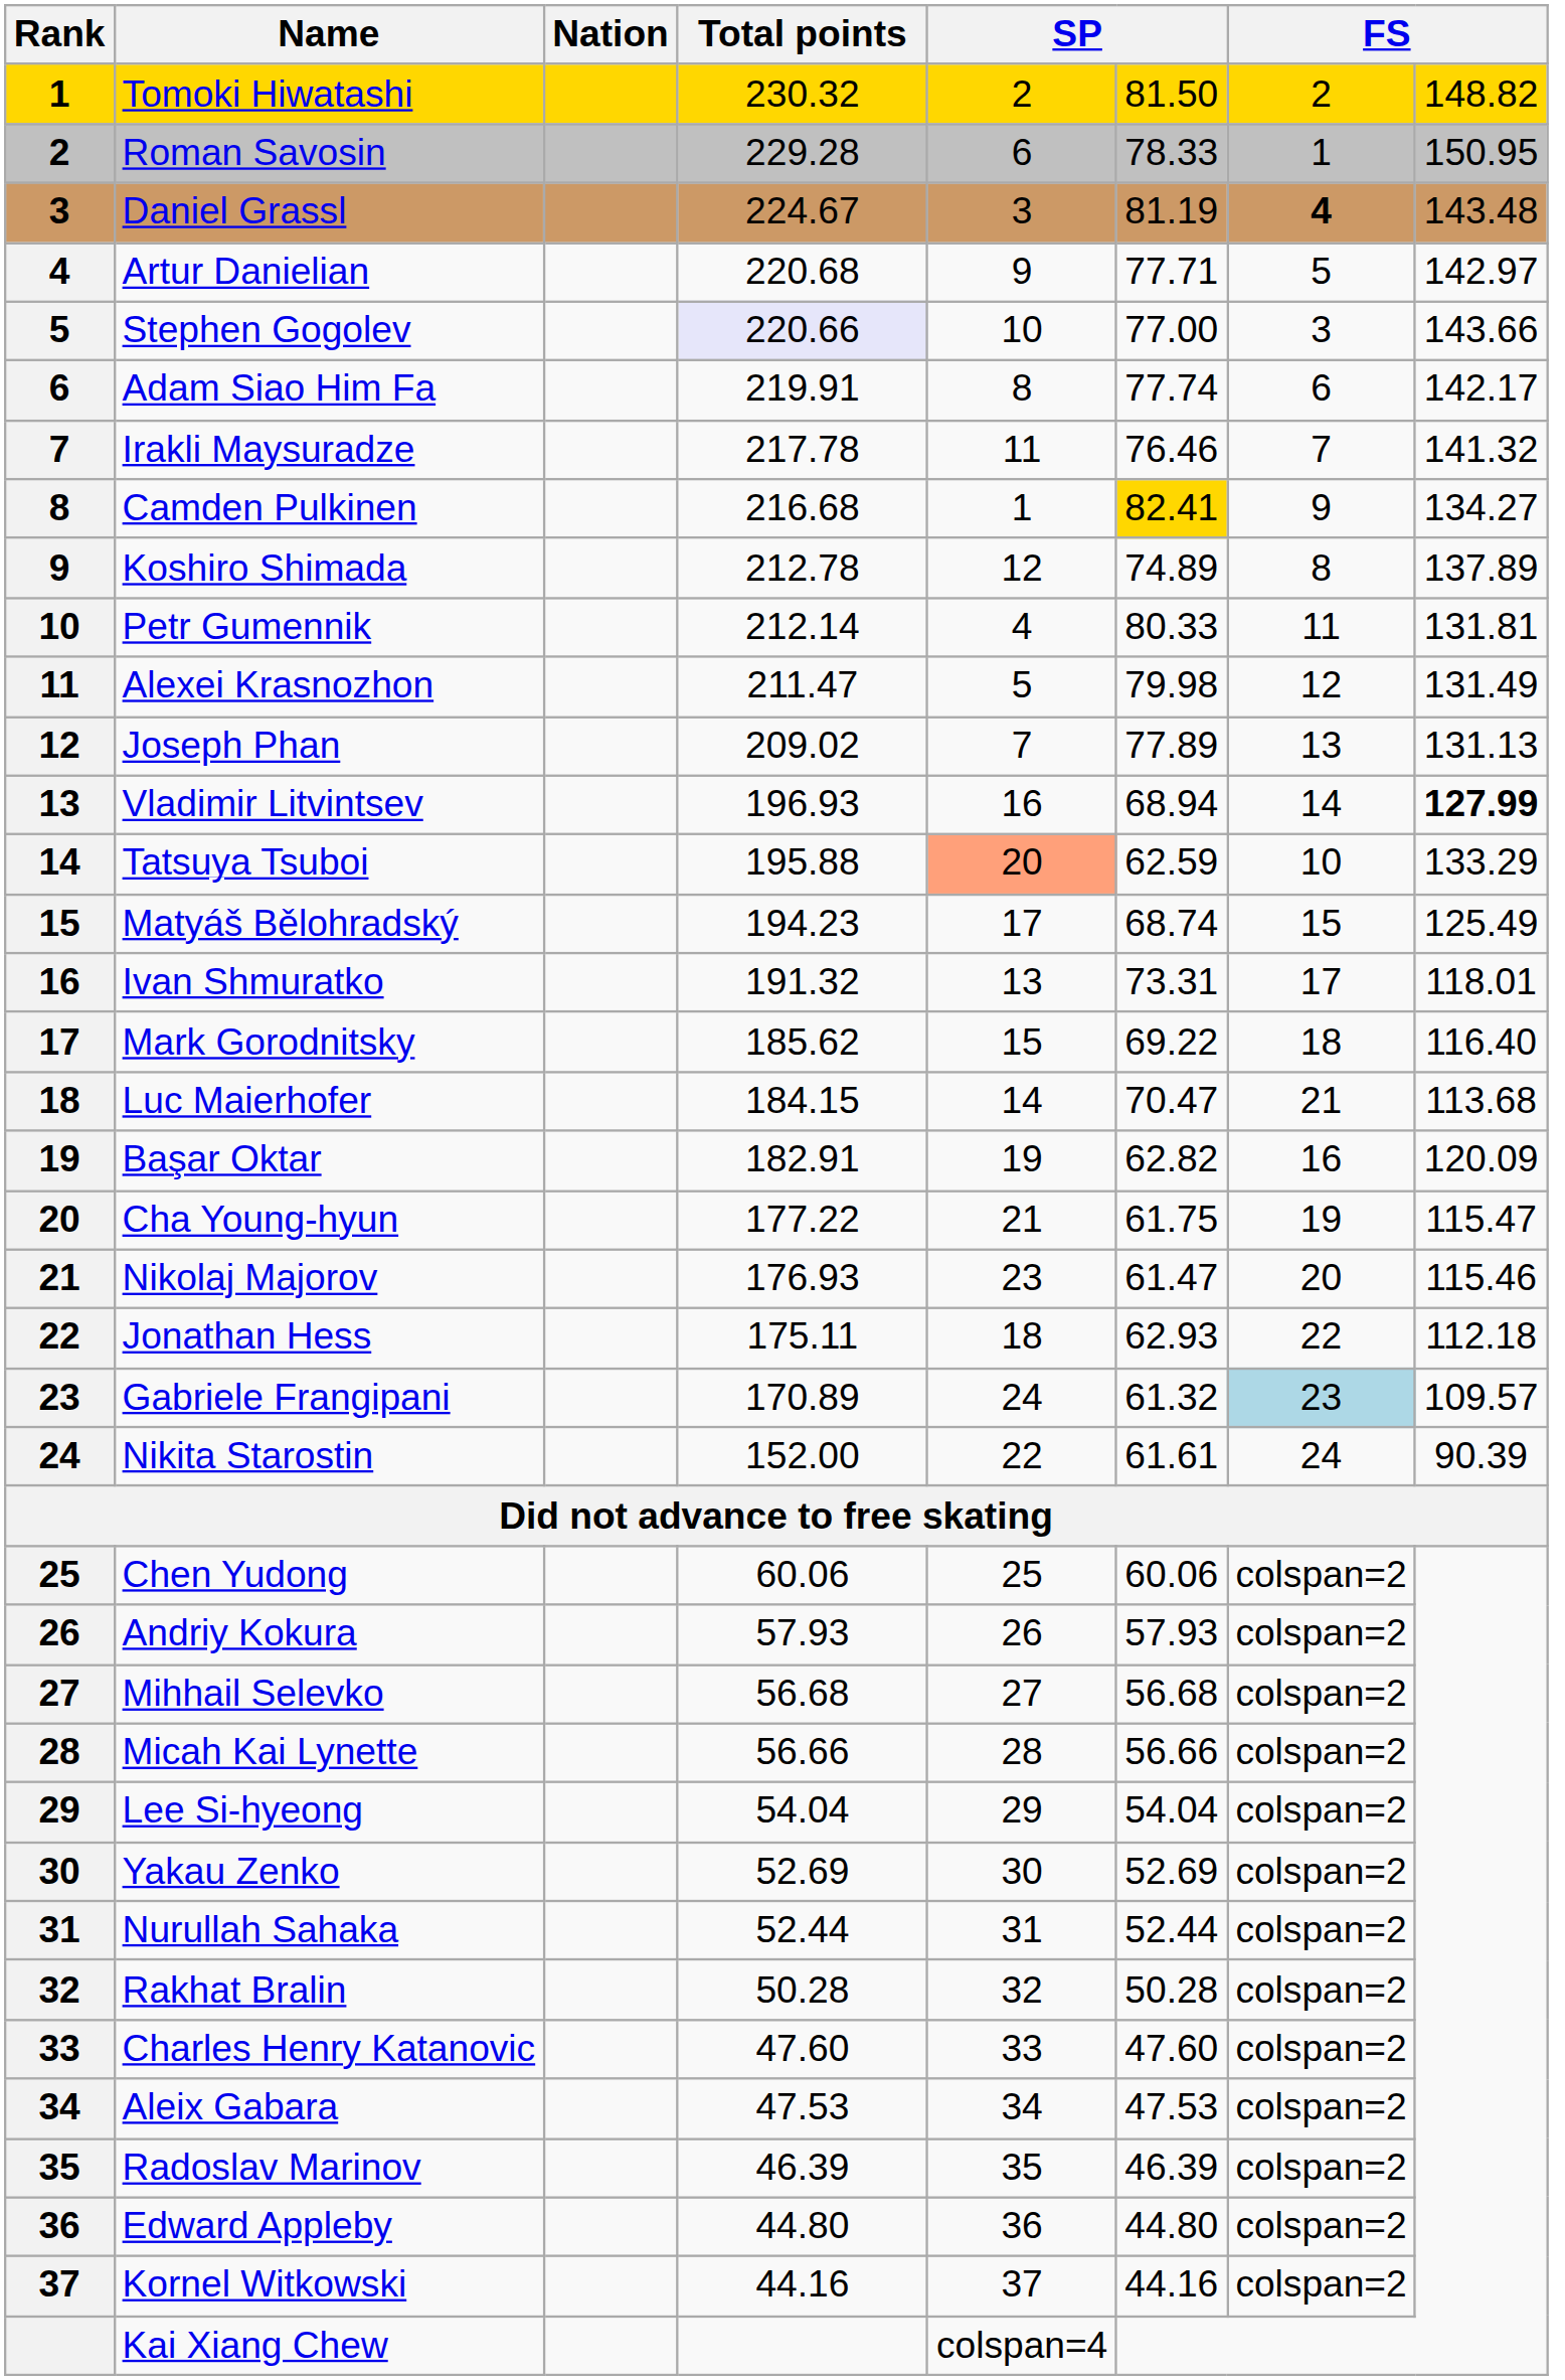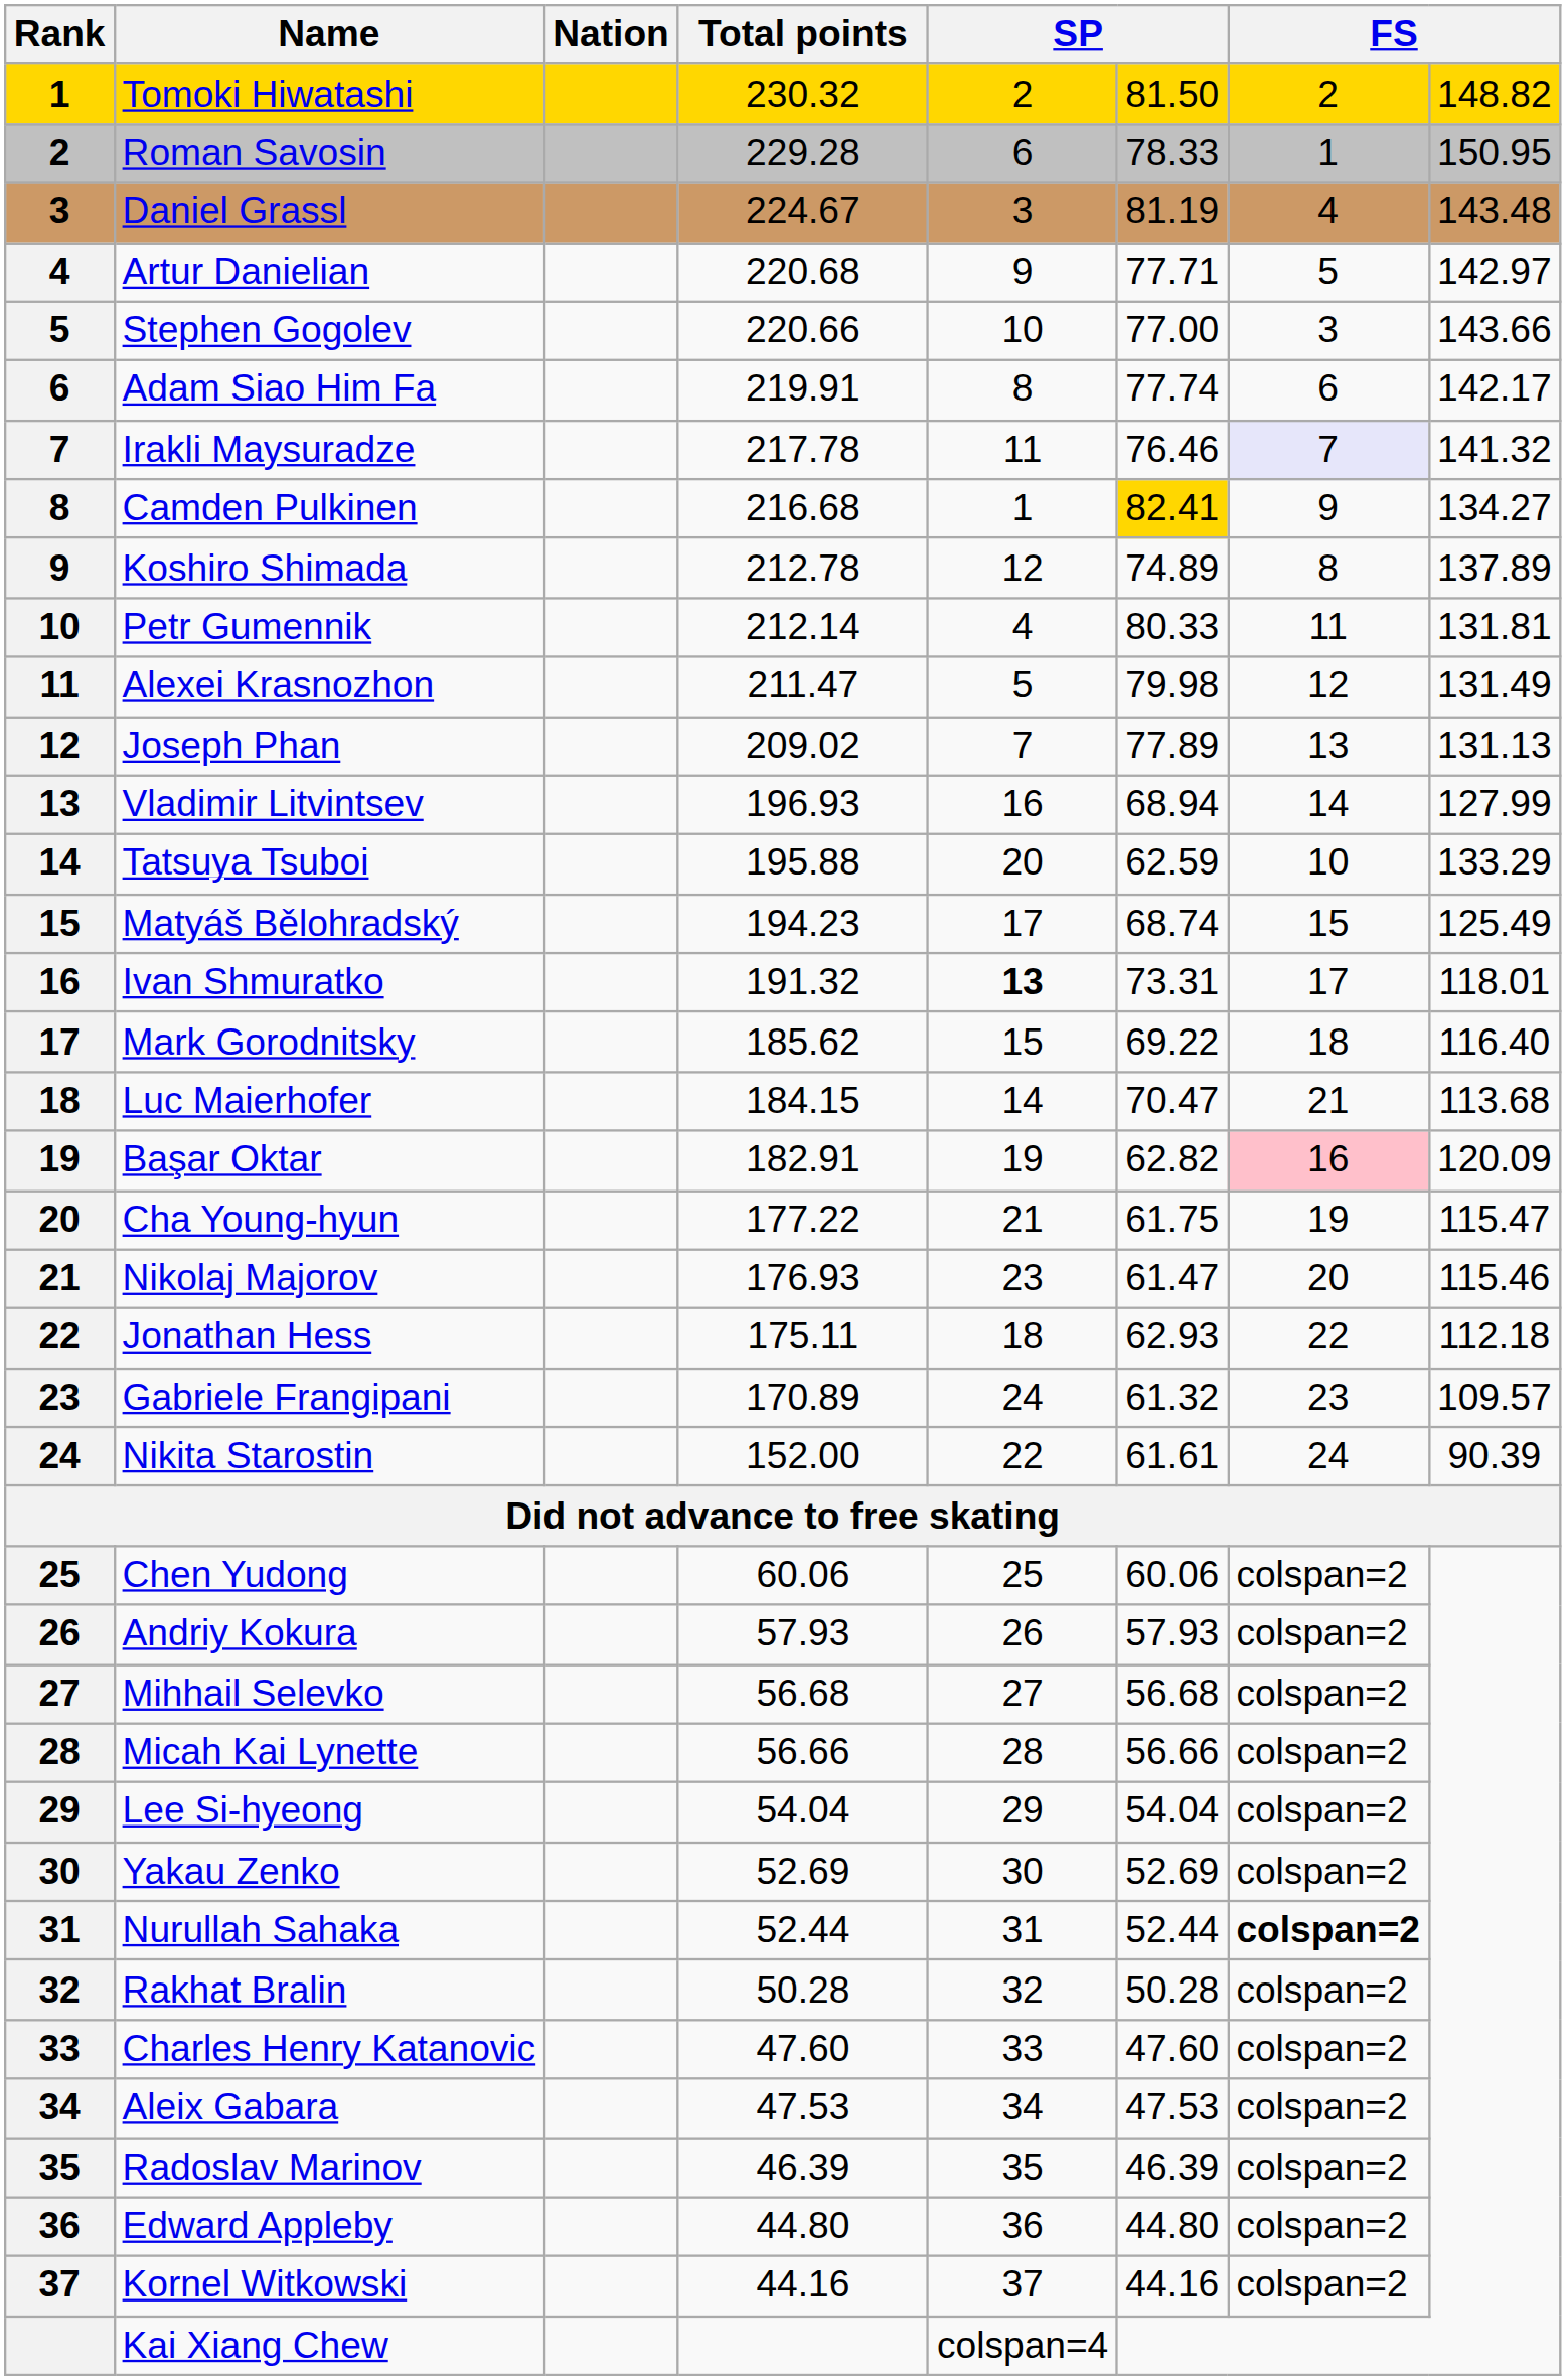Daniel Grassl | column 7: bold -> normal
Stephen Gogolev | Total points: lavender background -> no background
Irakli Maysuradze | column 7: no background -> lavender background
Vladimir Litvintsev | column 8: bold -> normal
Tatsuya Tsuboi | column 5: lightsalmon background -> no background
Ivan Shmuratko | column 5: normal -> bold
Başar Oktar | column 7: no background -> pink background
Gabriele Frangipani | column 7: lightblue background -> no background
Nurullah Sahaka | column 7: normal -> bold
